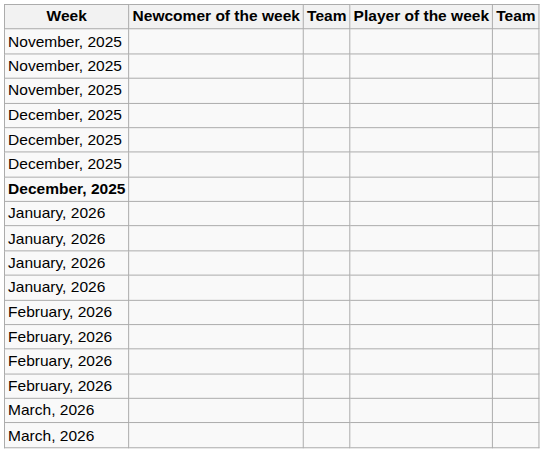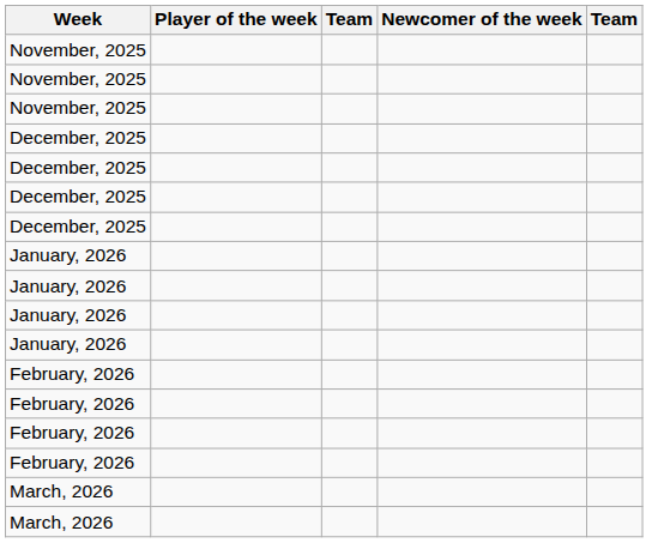columns swapped: Player of the week <-> Newcomer of the week
row 8 | Week: bold -> normal
